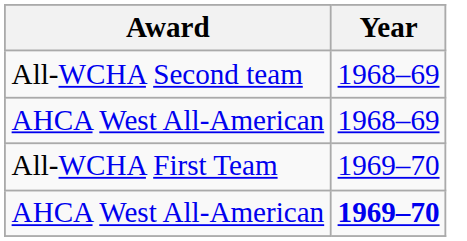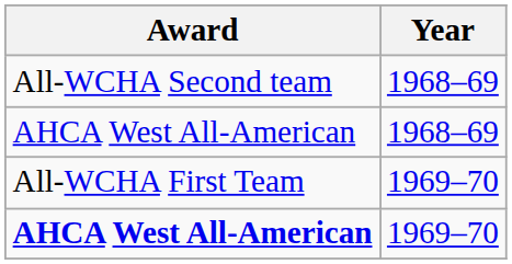row 5 | Award: normal -> bold
row 5 | Year: bold -> normal
